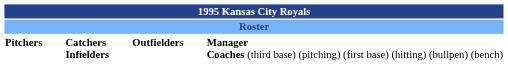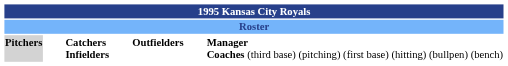Pitchers | column 1: no background -> lightgrey background
